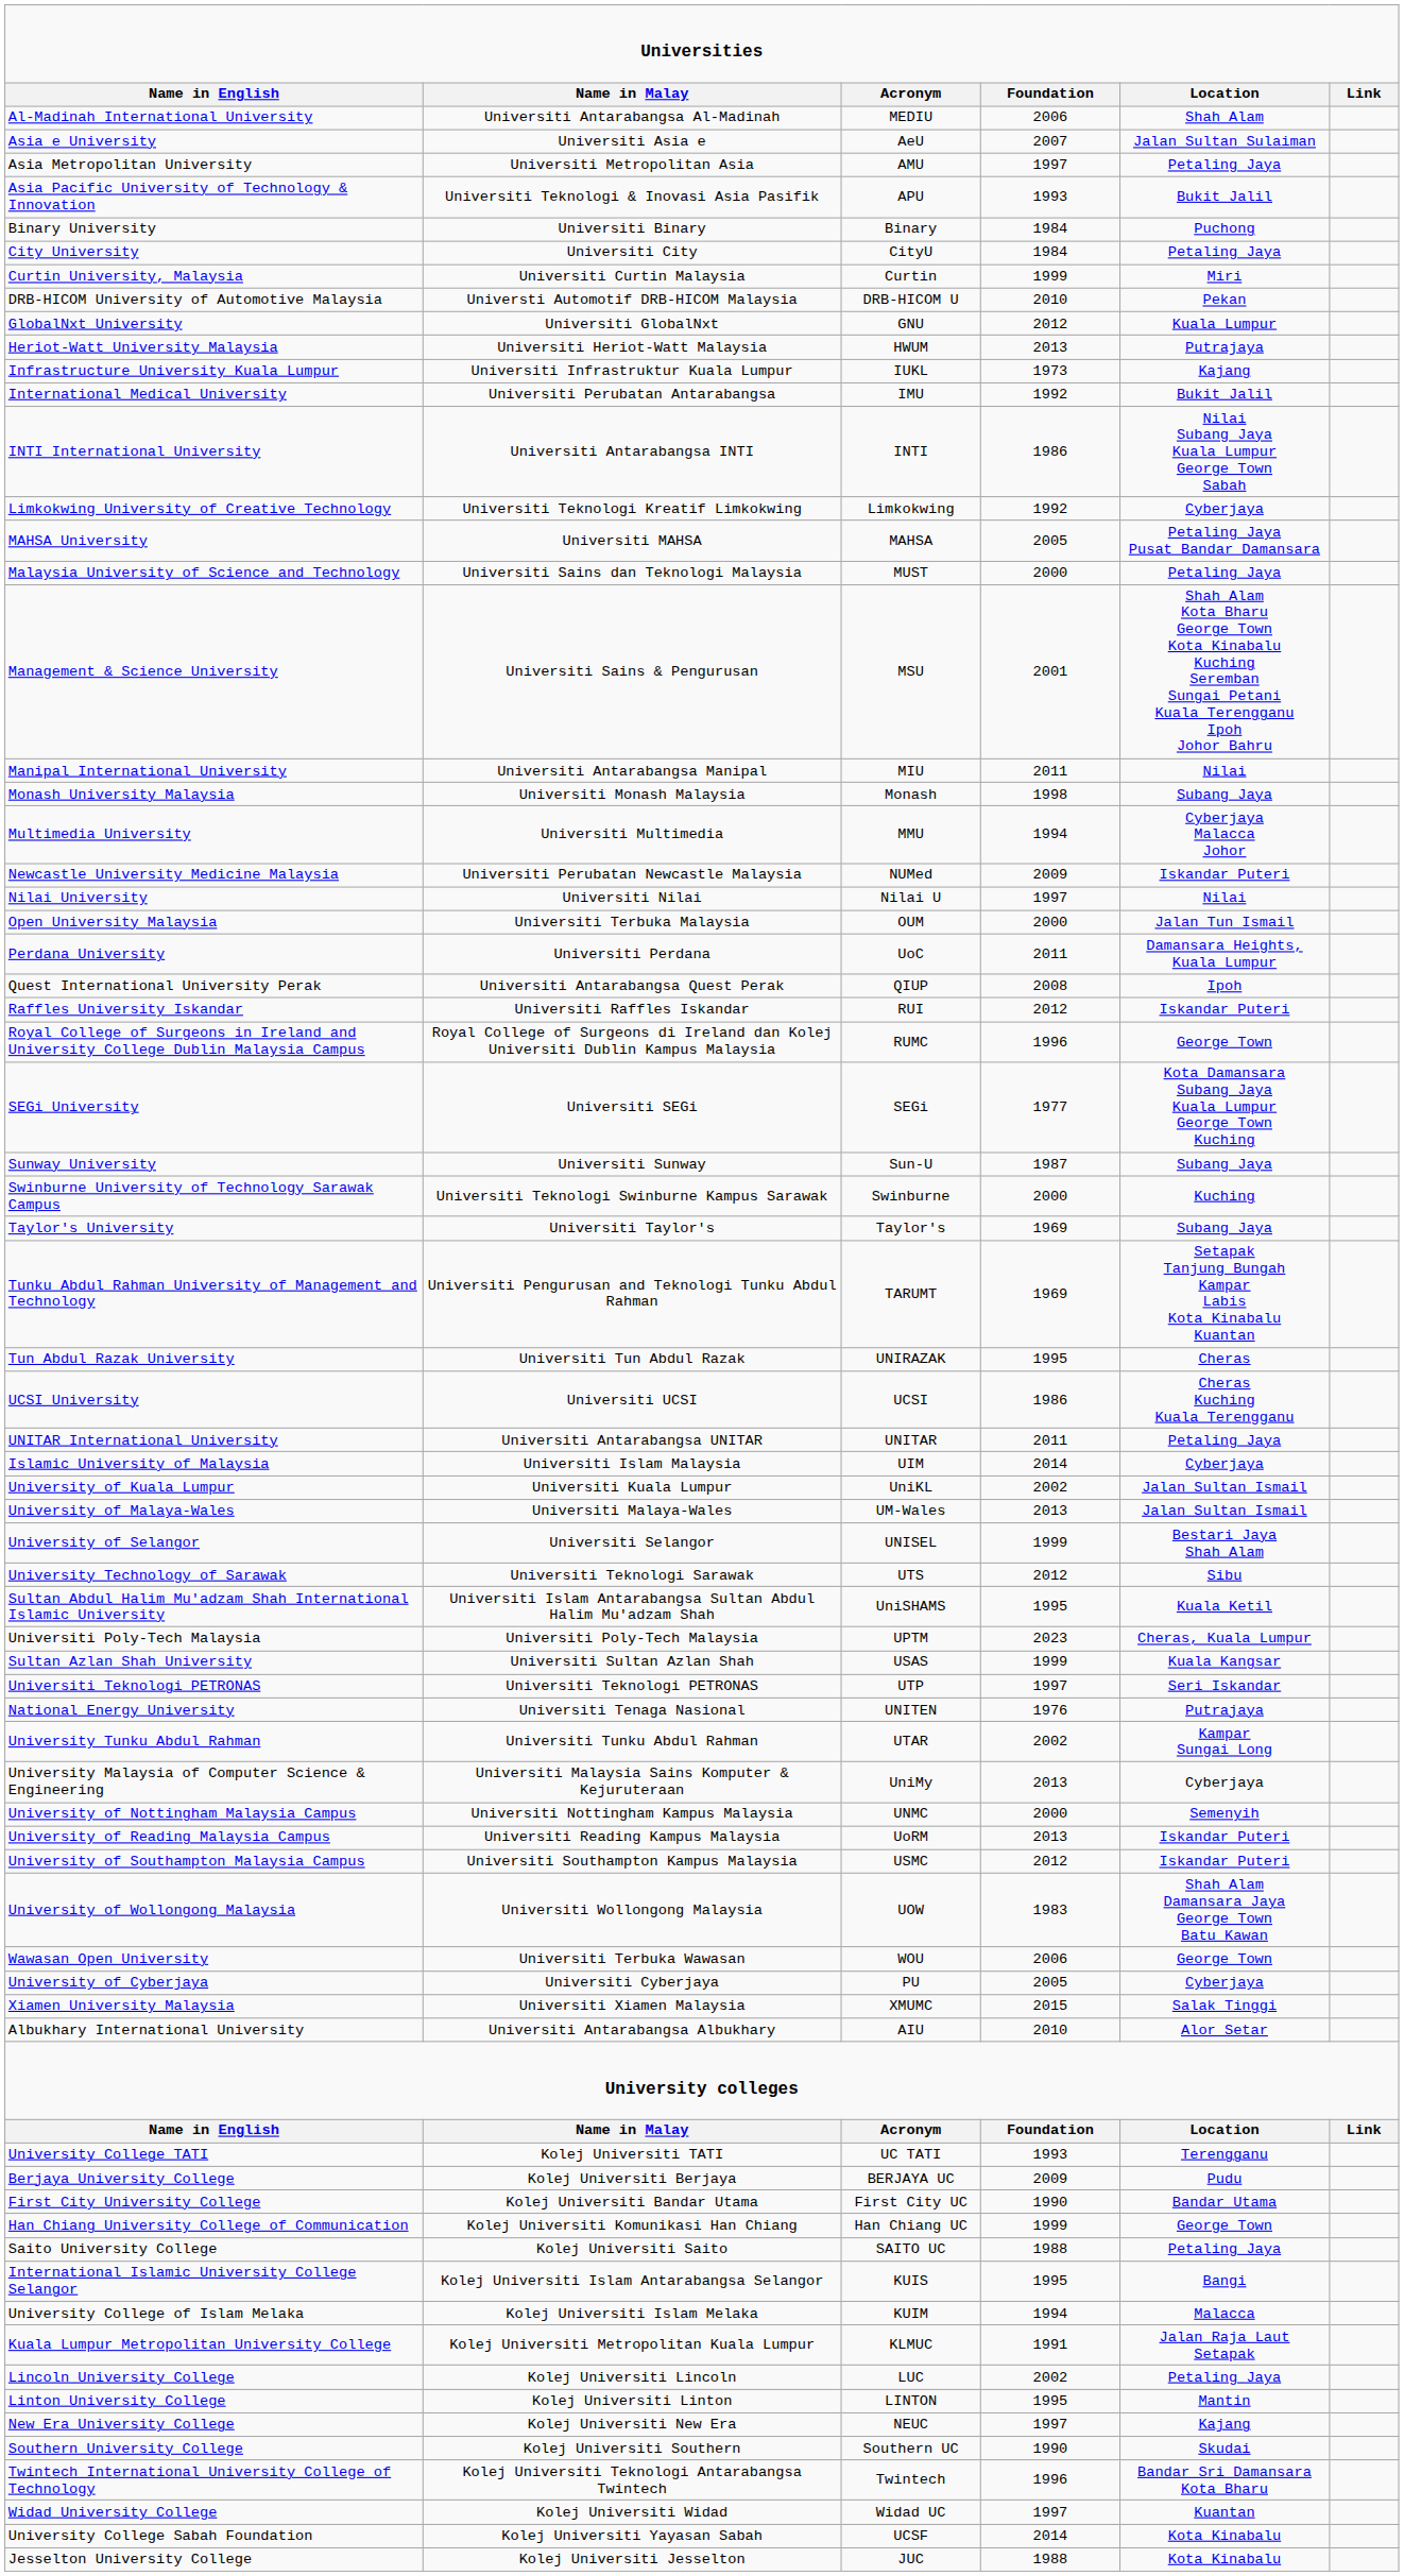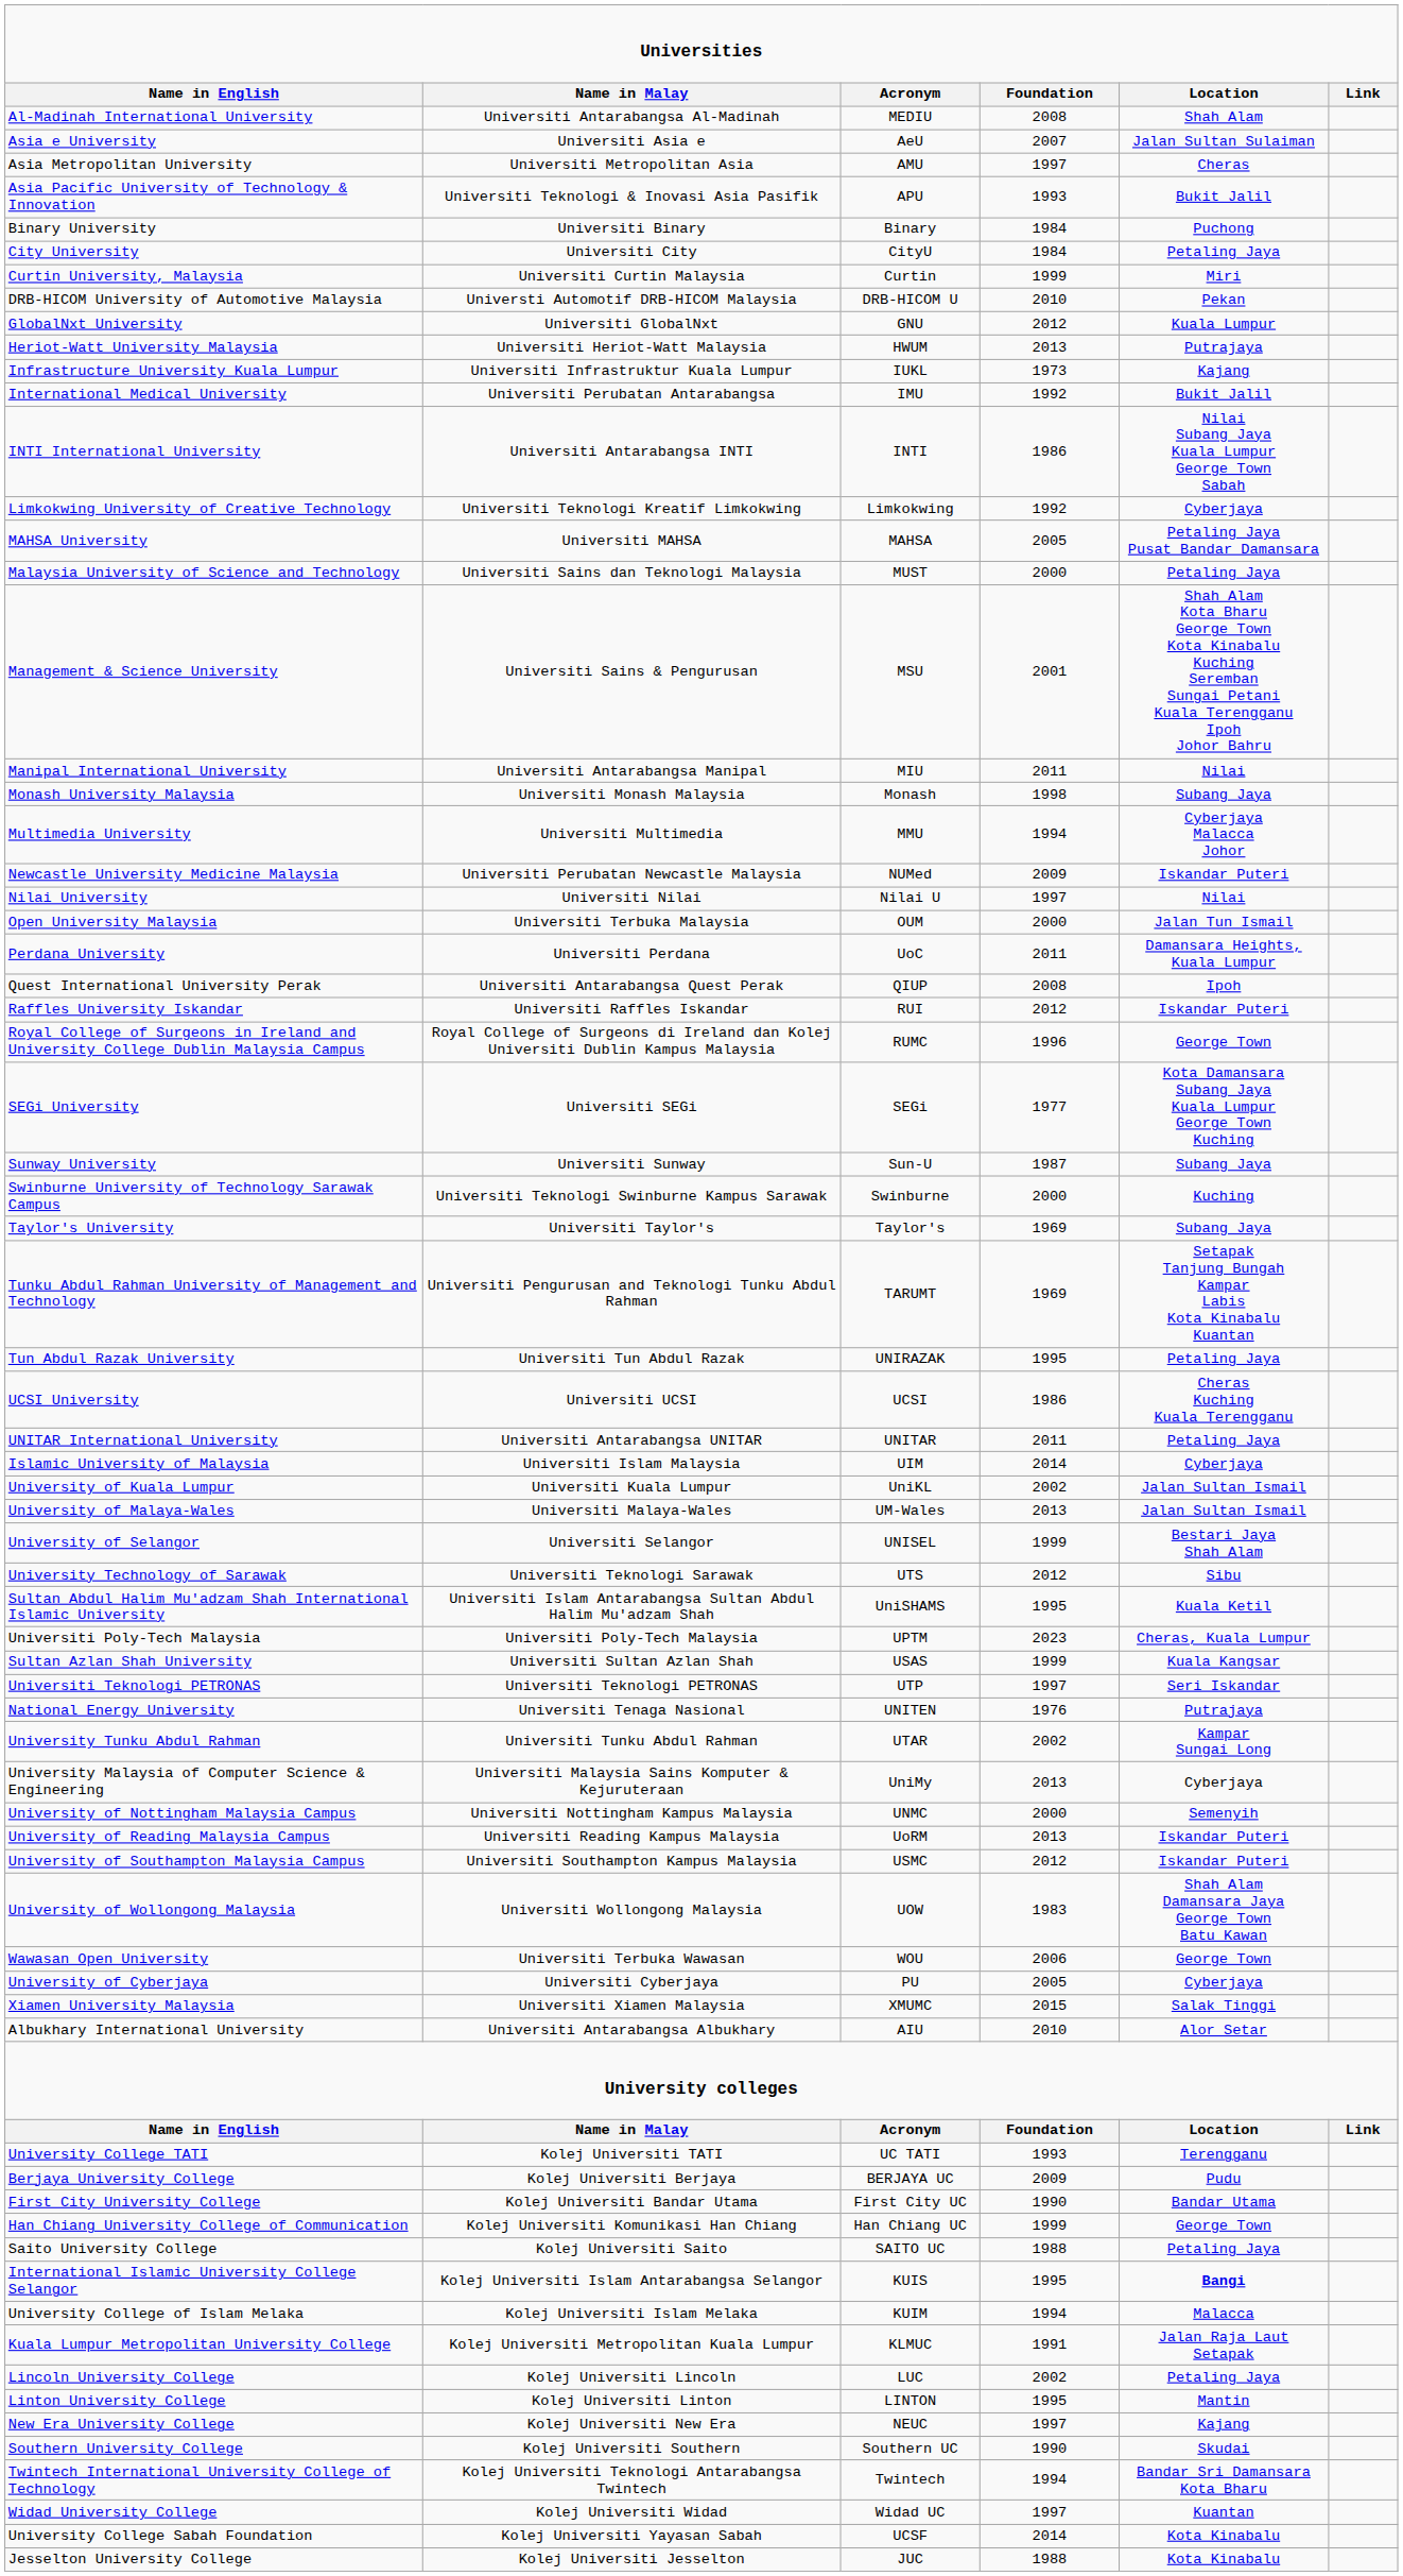Al-Madinah International University | column 4: 2006 -> 2008
Asia Metropolitan University | column 5: Petaling Jaya -> Cheras
Tun Abdul Razak University | column 5: Cheras -> Petaling Jaya
International Islamic University College Selangor | column 5: normal -> bold
Twintech International University College of Technology | column 4: 1996 -> 1994
